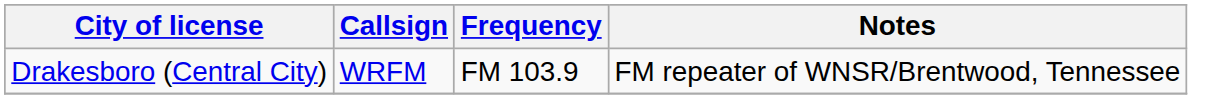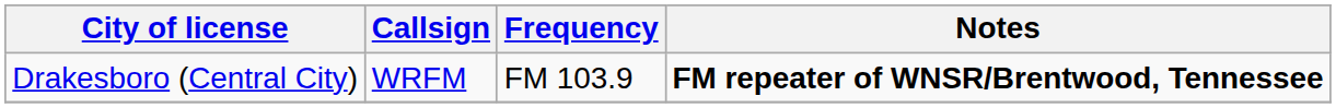Drakesboro (Central City) | Notes: normal -> bold
